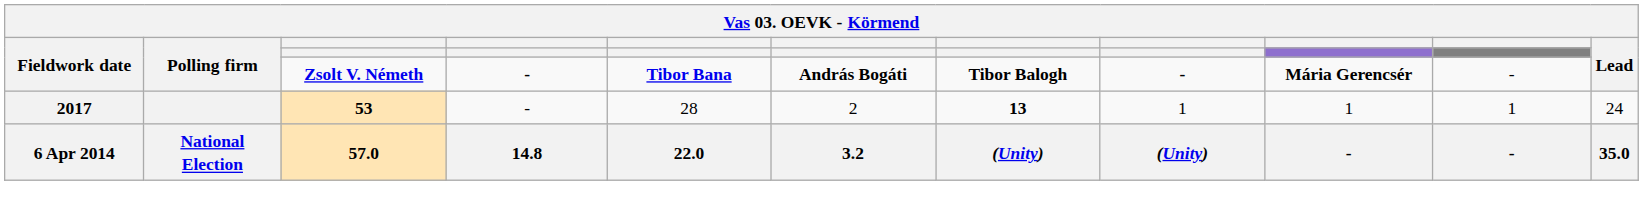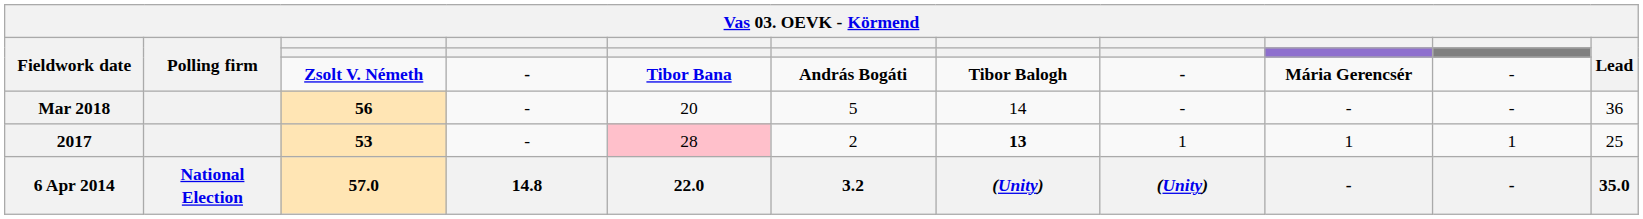+ row: Mar 2018 | 56 | - | 20 | 5 | 14 | - | - | - | 36
2017 | column 5: no background -> pink background
2017 | Lead: 24 -> 25
